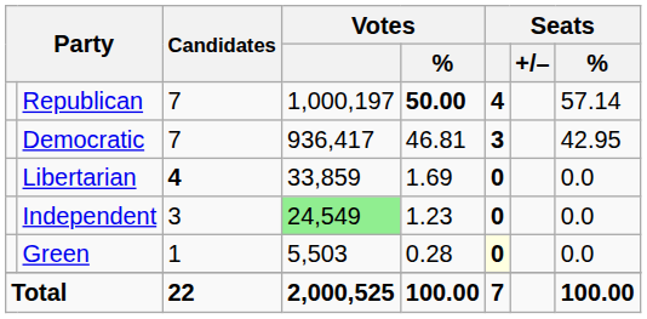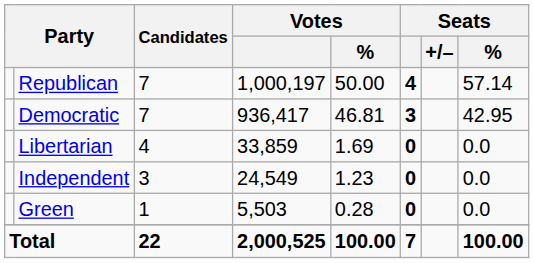Republican | Votes / %: bold -> normal
Libertarian | Candidates: bold -> normal
Independent | Votes: lightgreen background -> no background
Green | Seats: lightyellow background -> no background
